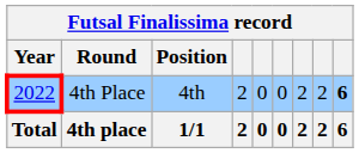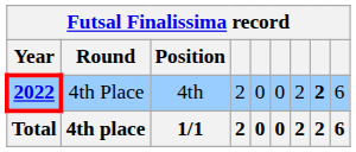4th Place | Year: normal -> bold
4th Place | column 8: normal -> bold
4th Place | column 9: bold -> normal
